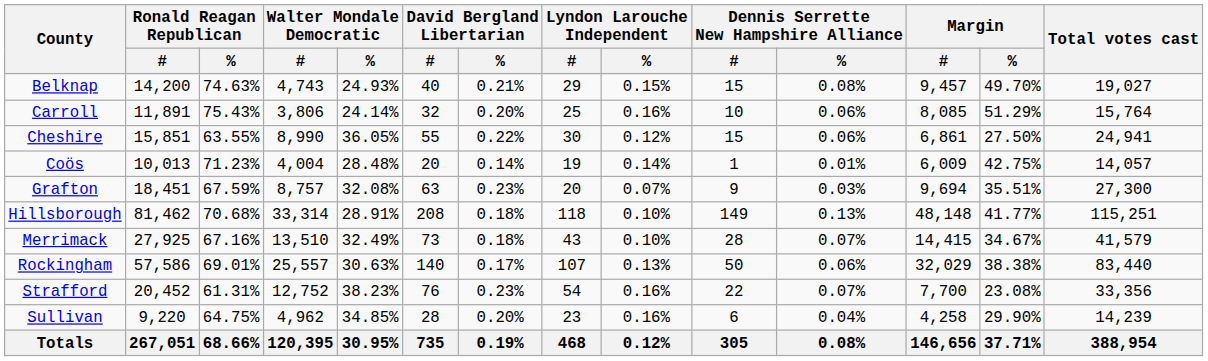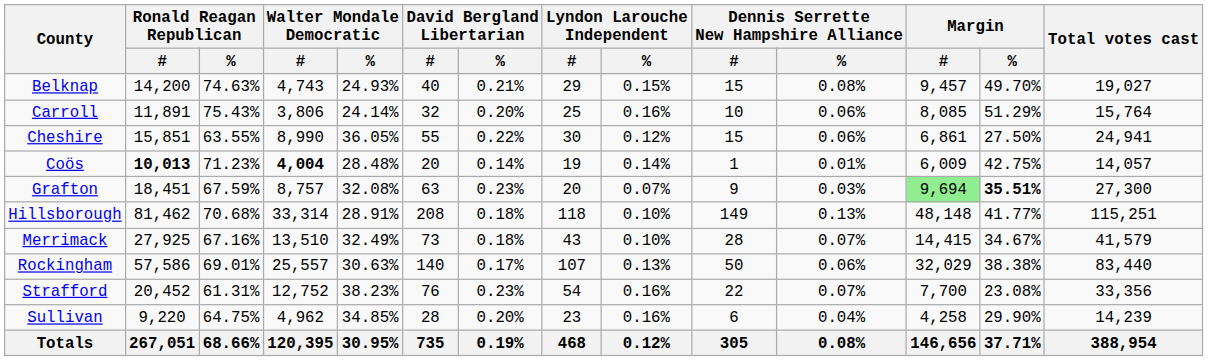Coös | Ronald Reagan Republican / #: normal -> bold
Coös | Walter Mondale Democratic / #: normal -> bold
Grafton | Margin / #: no background -> lightgreen background
Grafton | Margin / %: normal -> bold
